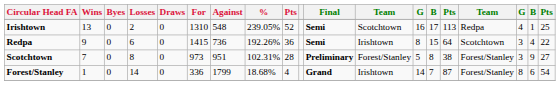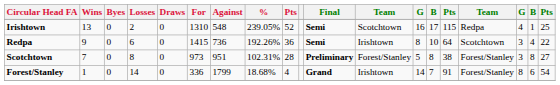row 2 | column 15: 113 -> 115
row 3 | column 14: 15 -> 10
row 4 | column 18: 9 -> 8
row 5 | column 15: 87 -> 91
